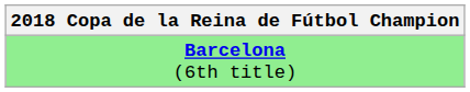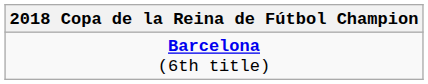row 2 | column 1: lightgreen background -> no background
